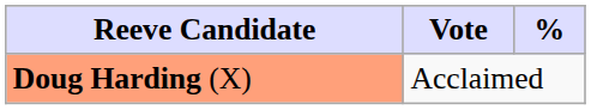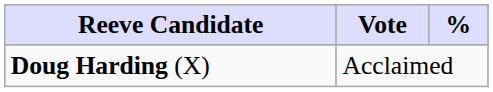Doug Harding (X) | Reeve Candidate: lightsalmon background -> no background
